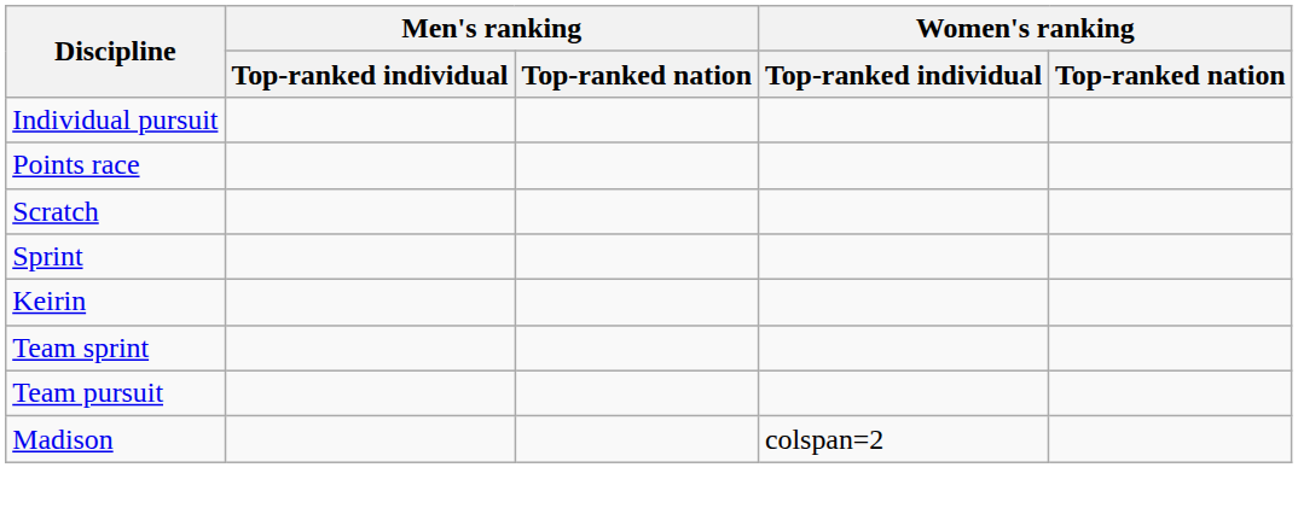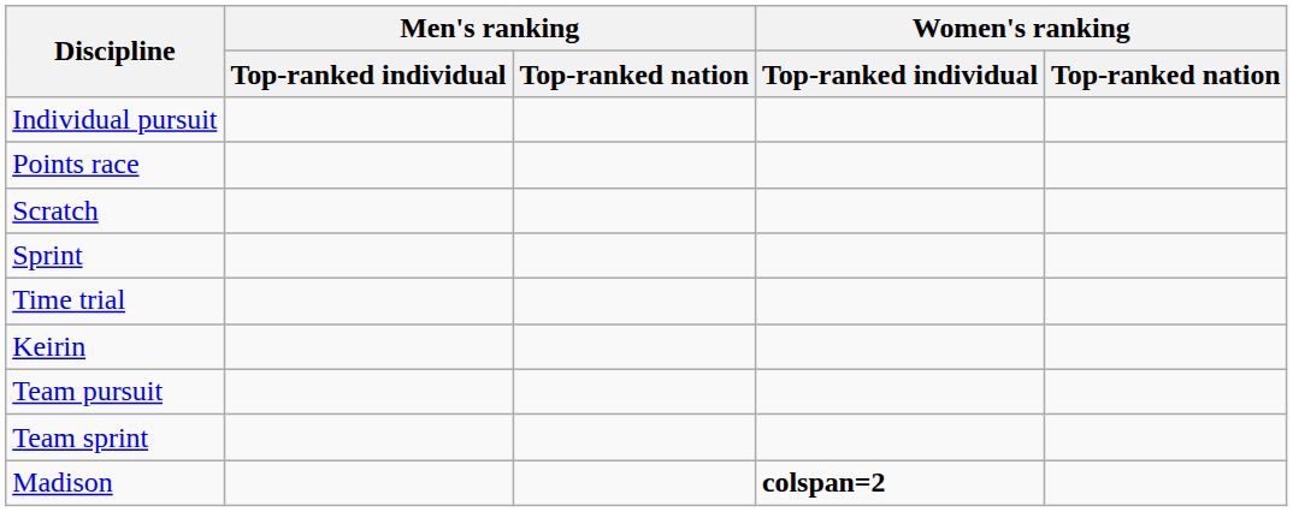+ row: Time trial
rows swapped: Team pursuit <-> Team sprint
Madison | Women's ranking / Top-ranked individual: normal -> bold
